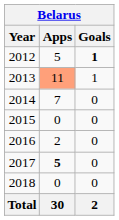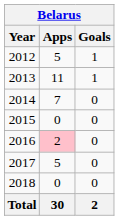2012 | Goals: bold -> normal
2013 | Apps: lightsalmon background -> no background
2016 | Apps: no background -> pink background
2017 | Apps: bold -> normal
